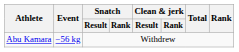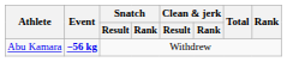Abu Kamara | Event: normal -> bold
